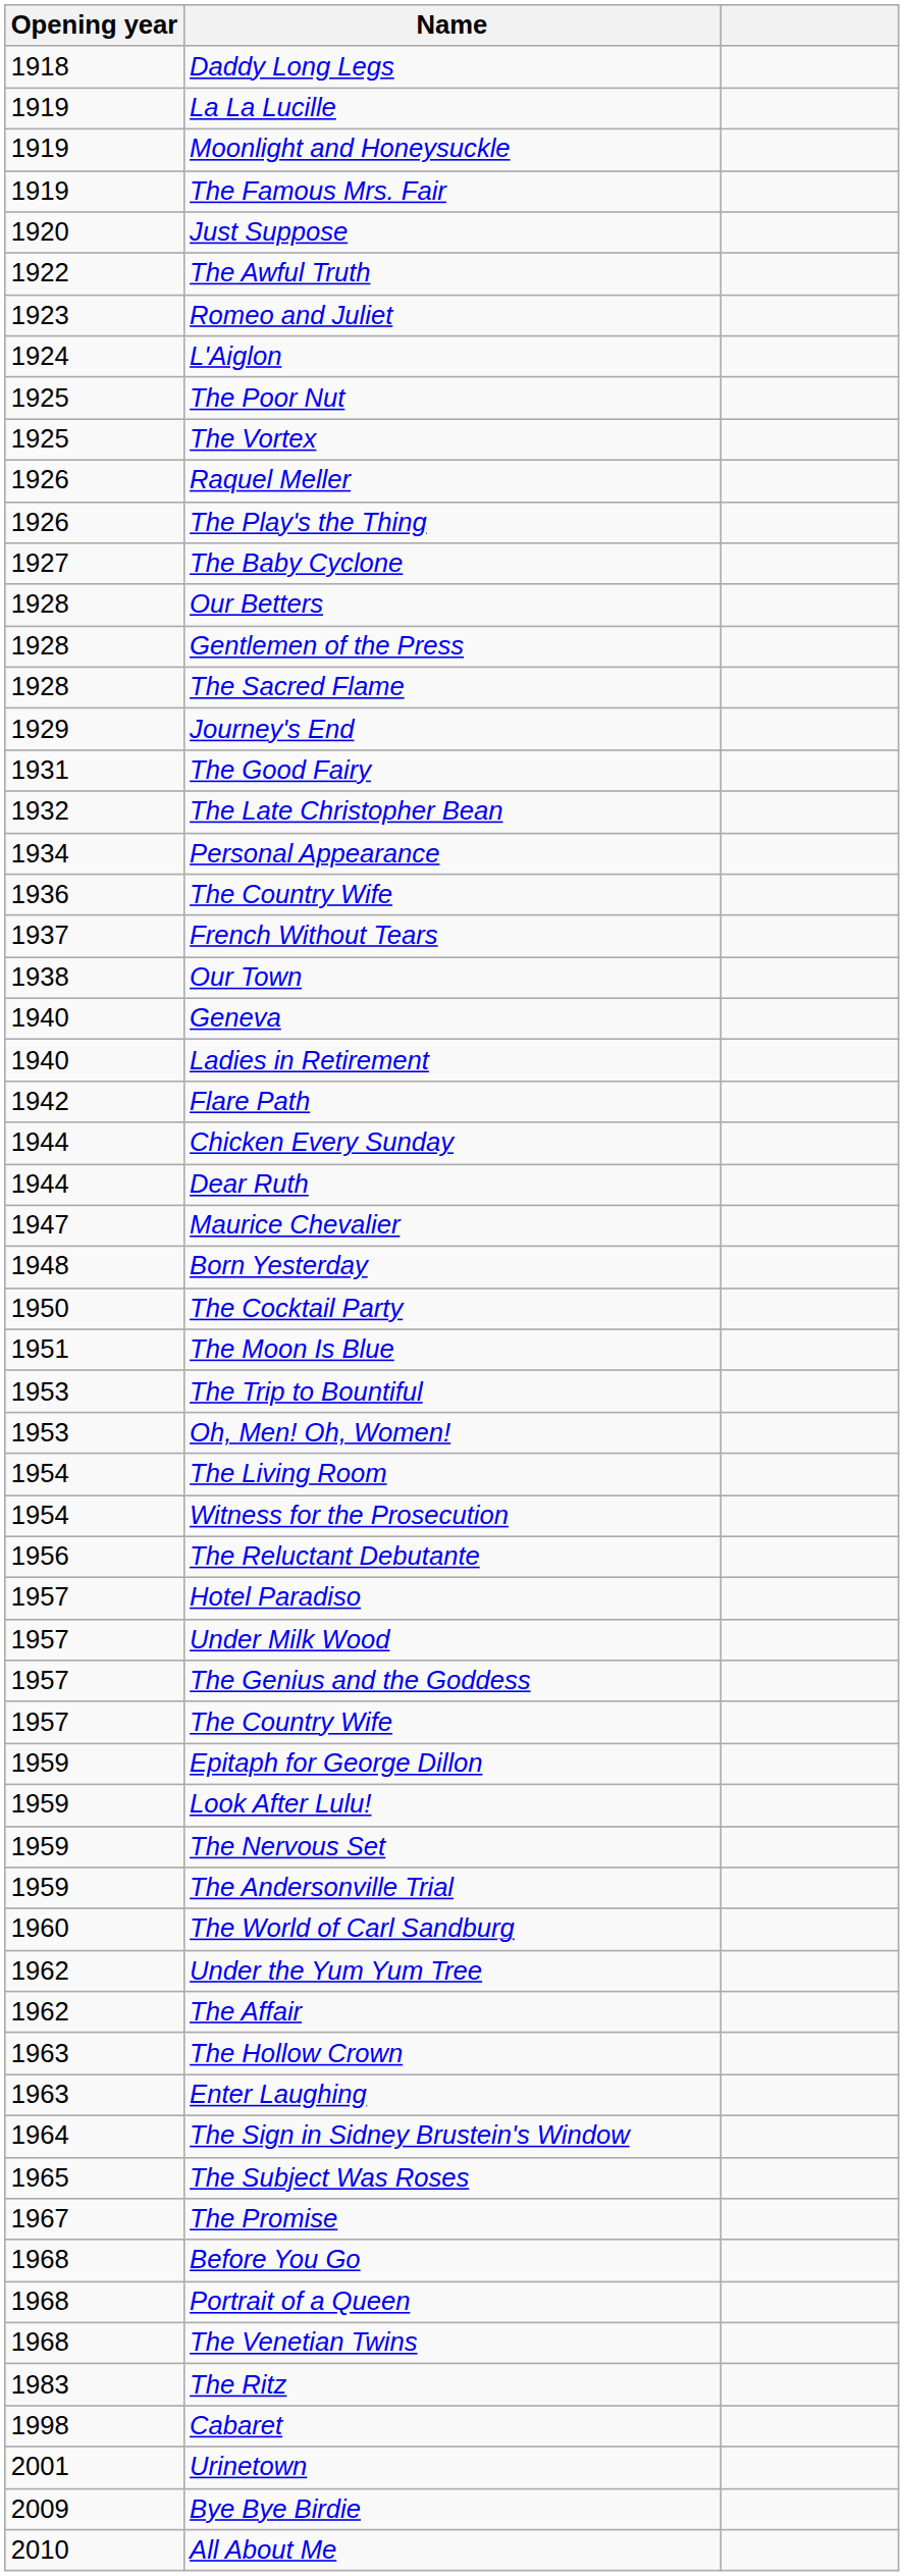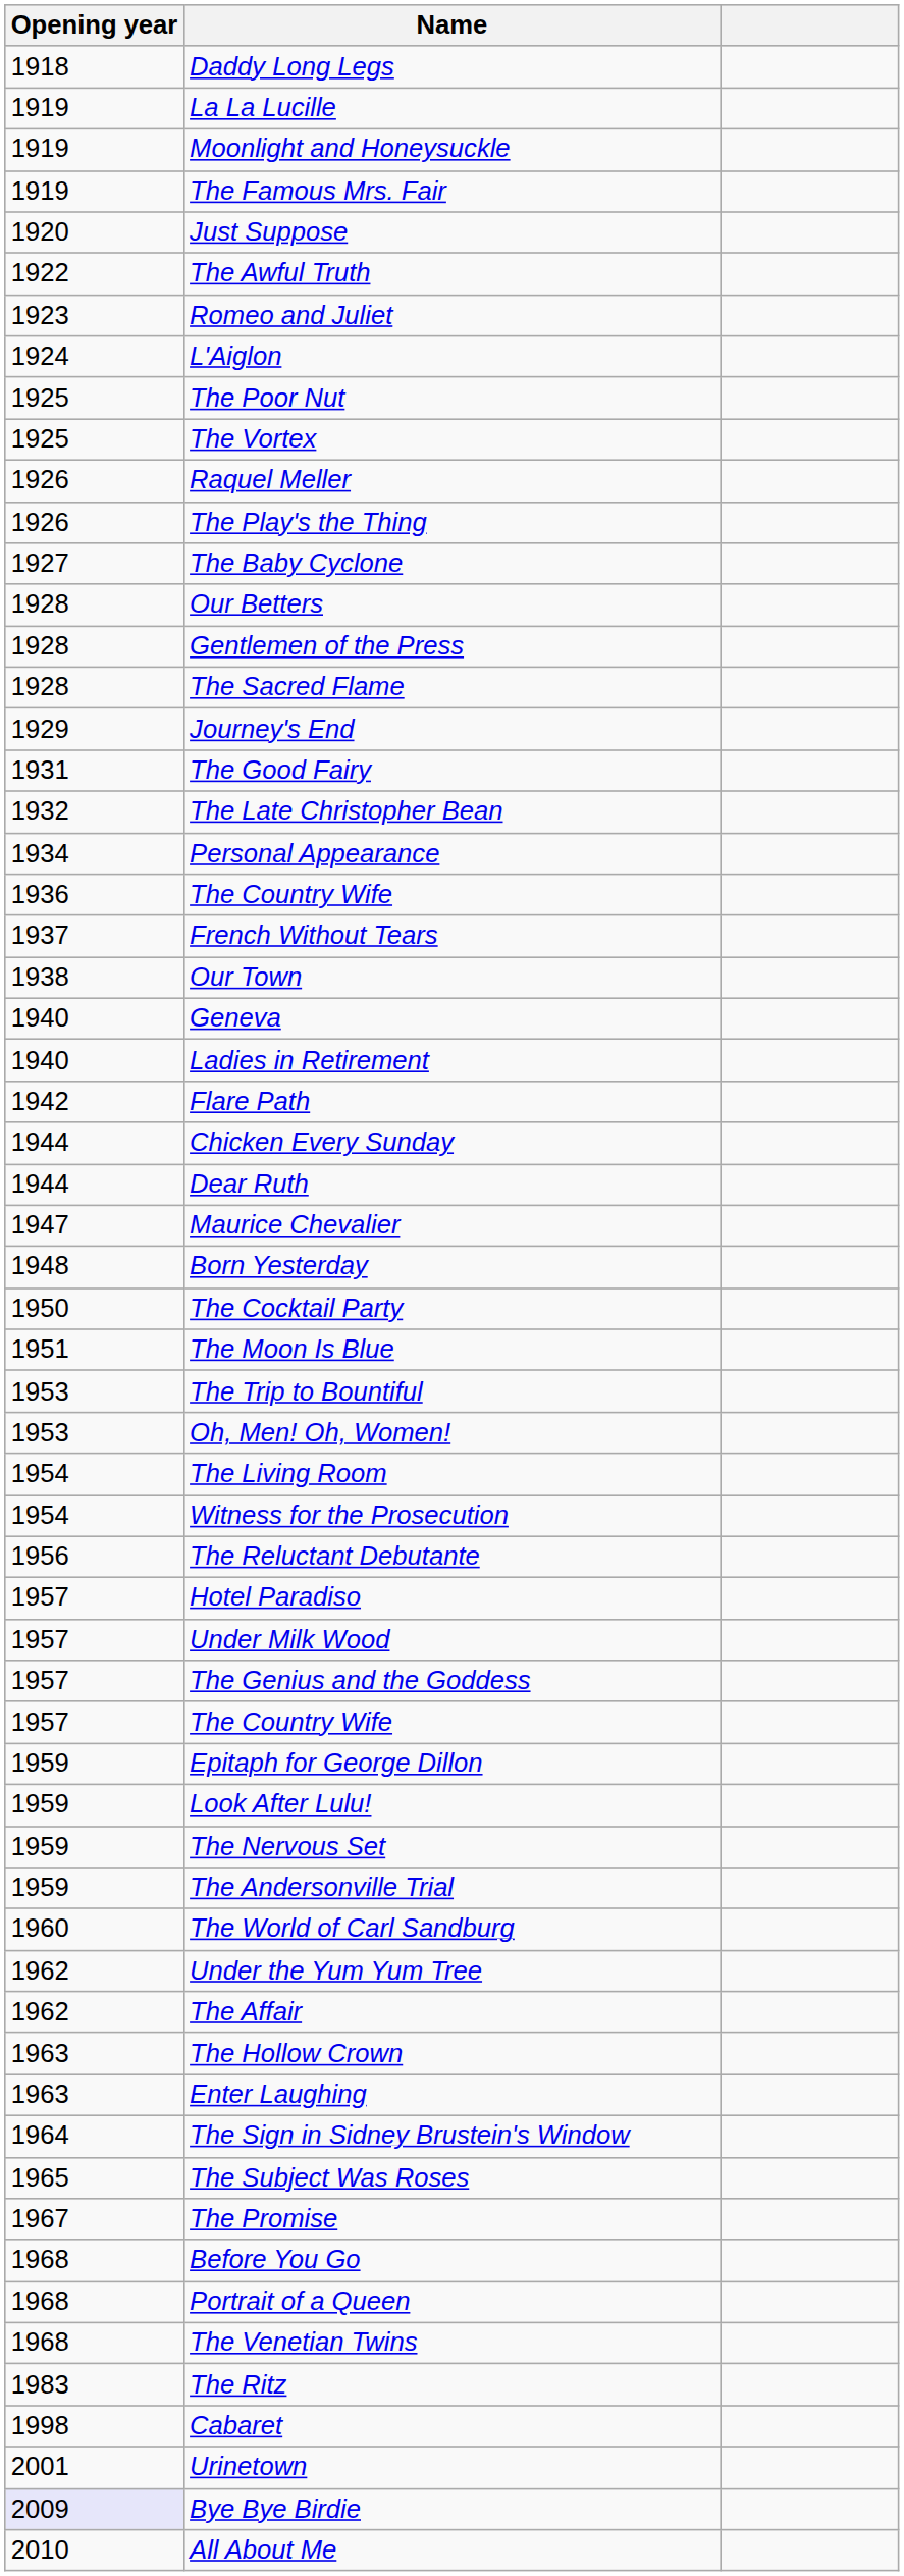Bye Bye Birdie | Opening year: no background -> lavender background
